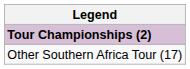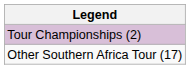row 2 | column 1: bold -> normal
